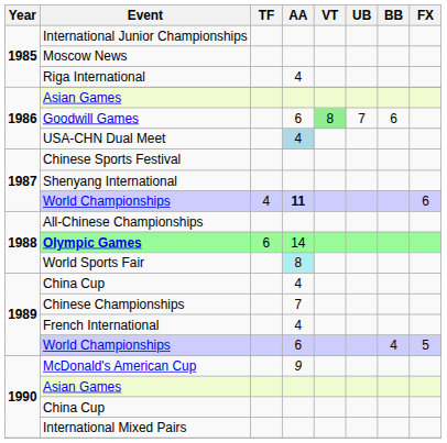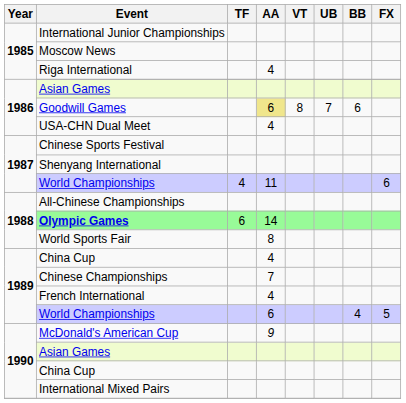Goodwill Games | AA: no background -> khaki background
Goodwill Games | VT: lightgreen background -> no background
USA-CHN Dual Meet | AA: lightblue background -> no background
1987 / World Championships | AA: bold -> normal
World Sports Fair | AA: paleturquoise background -> no background
